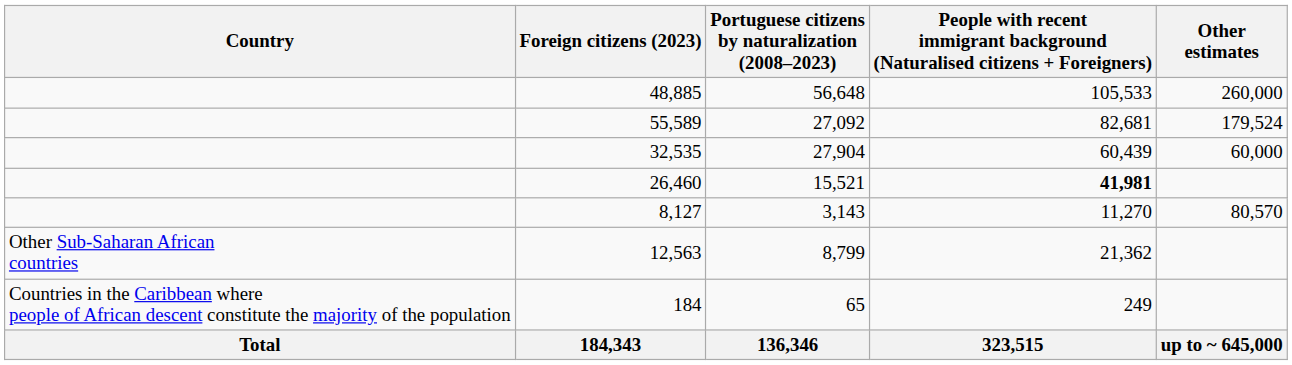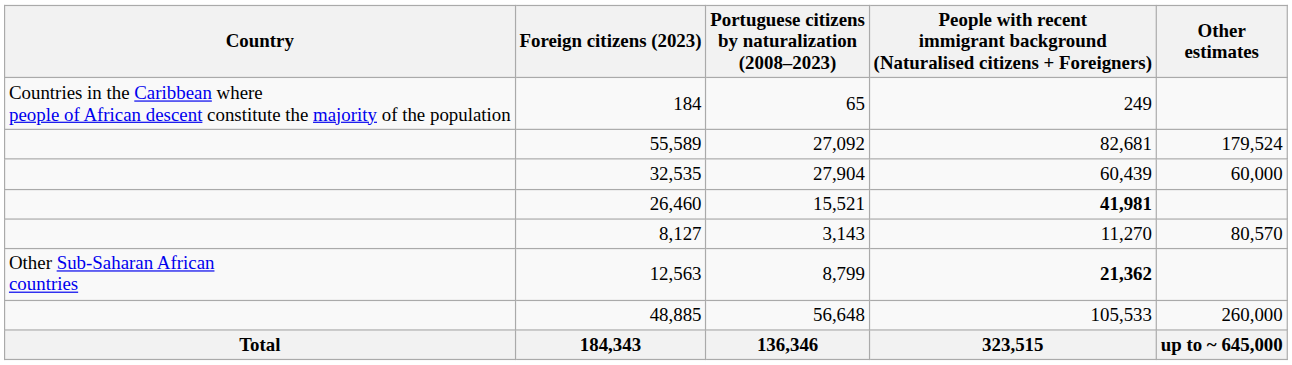rows swapped: 48,885 <-> 184
12,563 | column 4: normal -> bold
